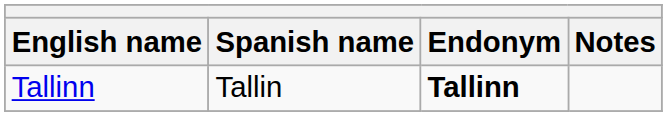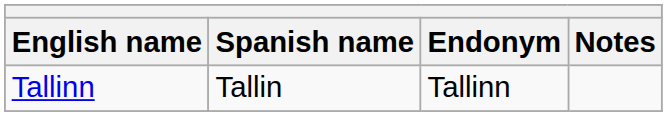row 3 | Endonym: bold -> normal
